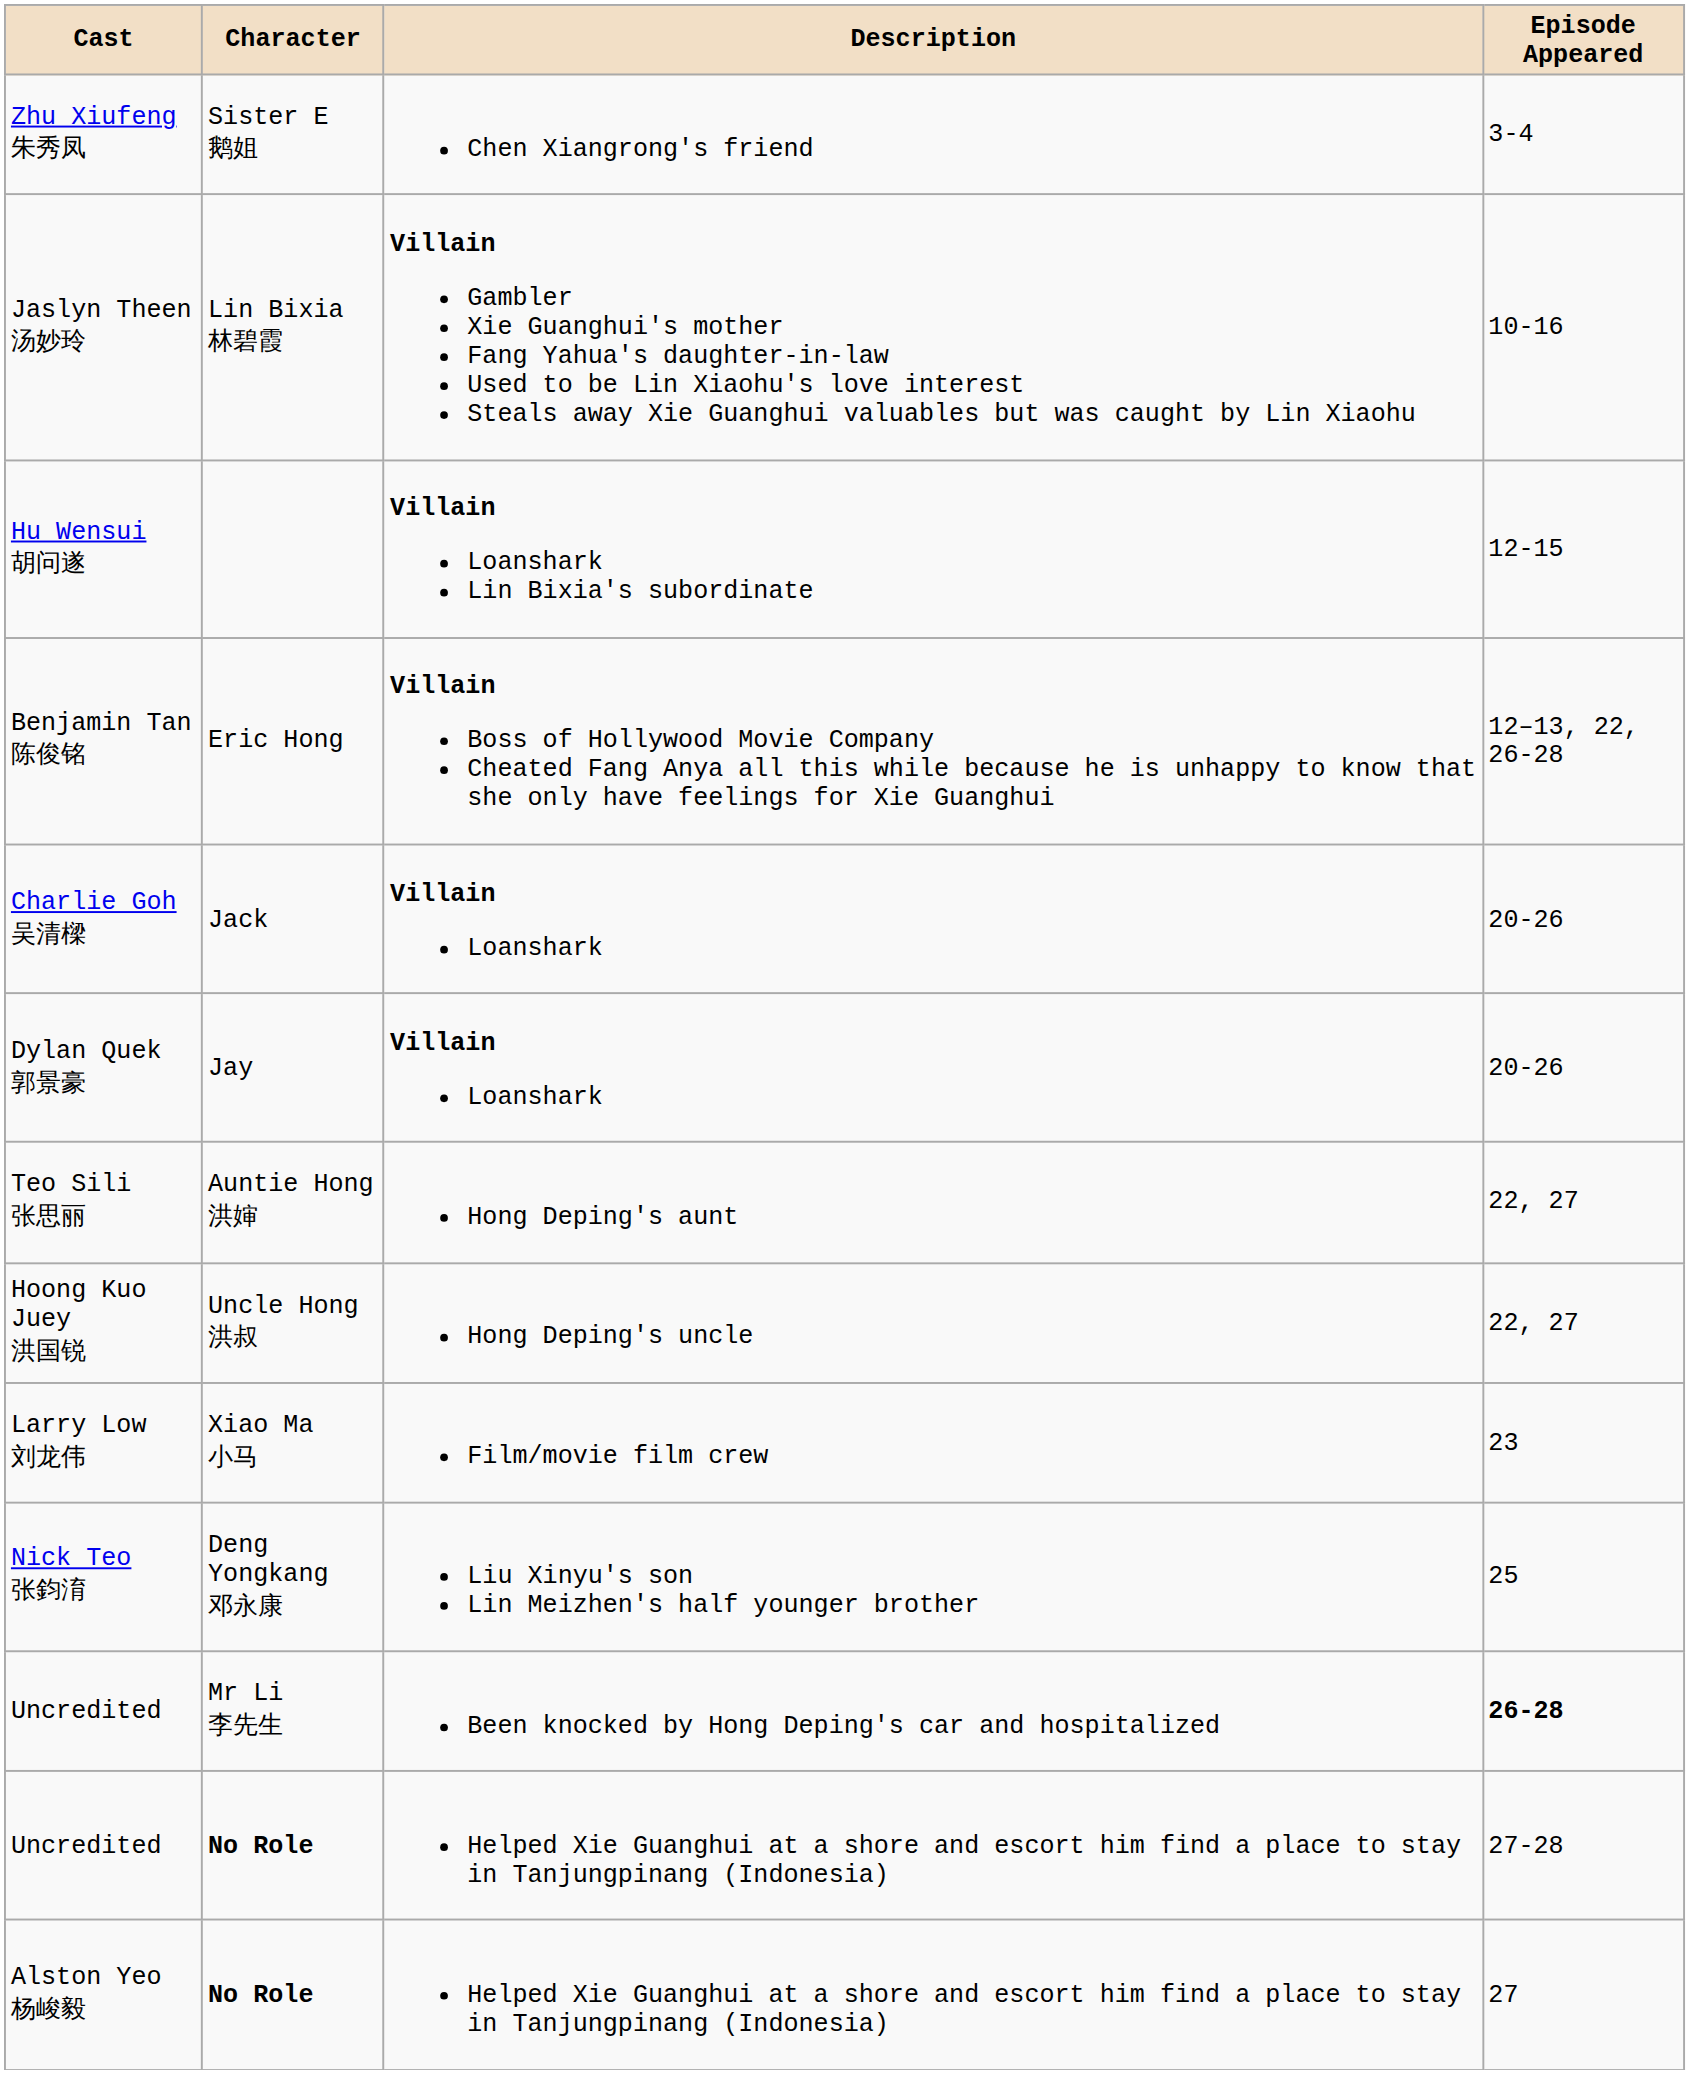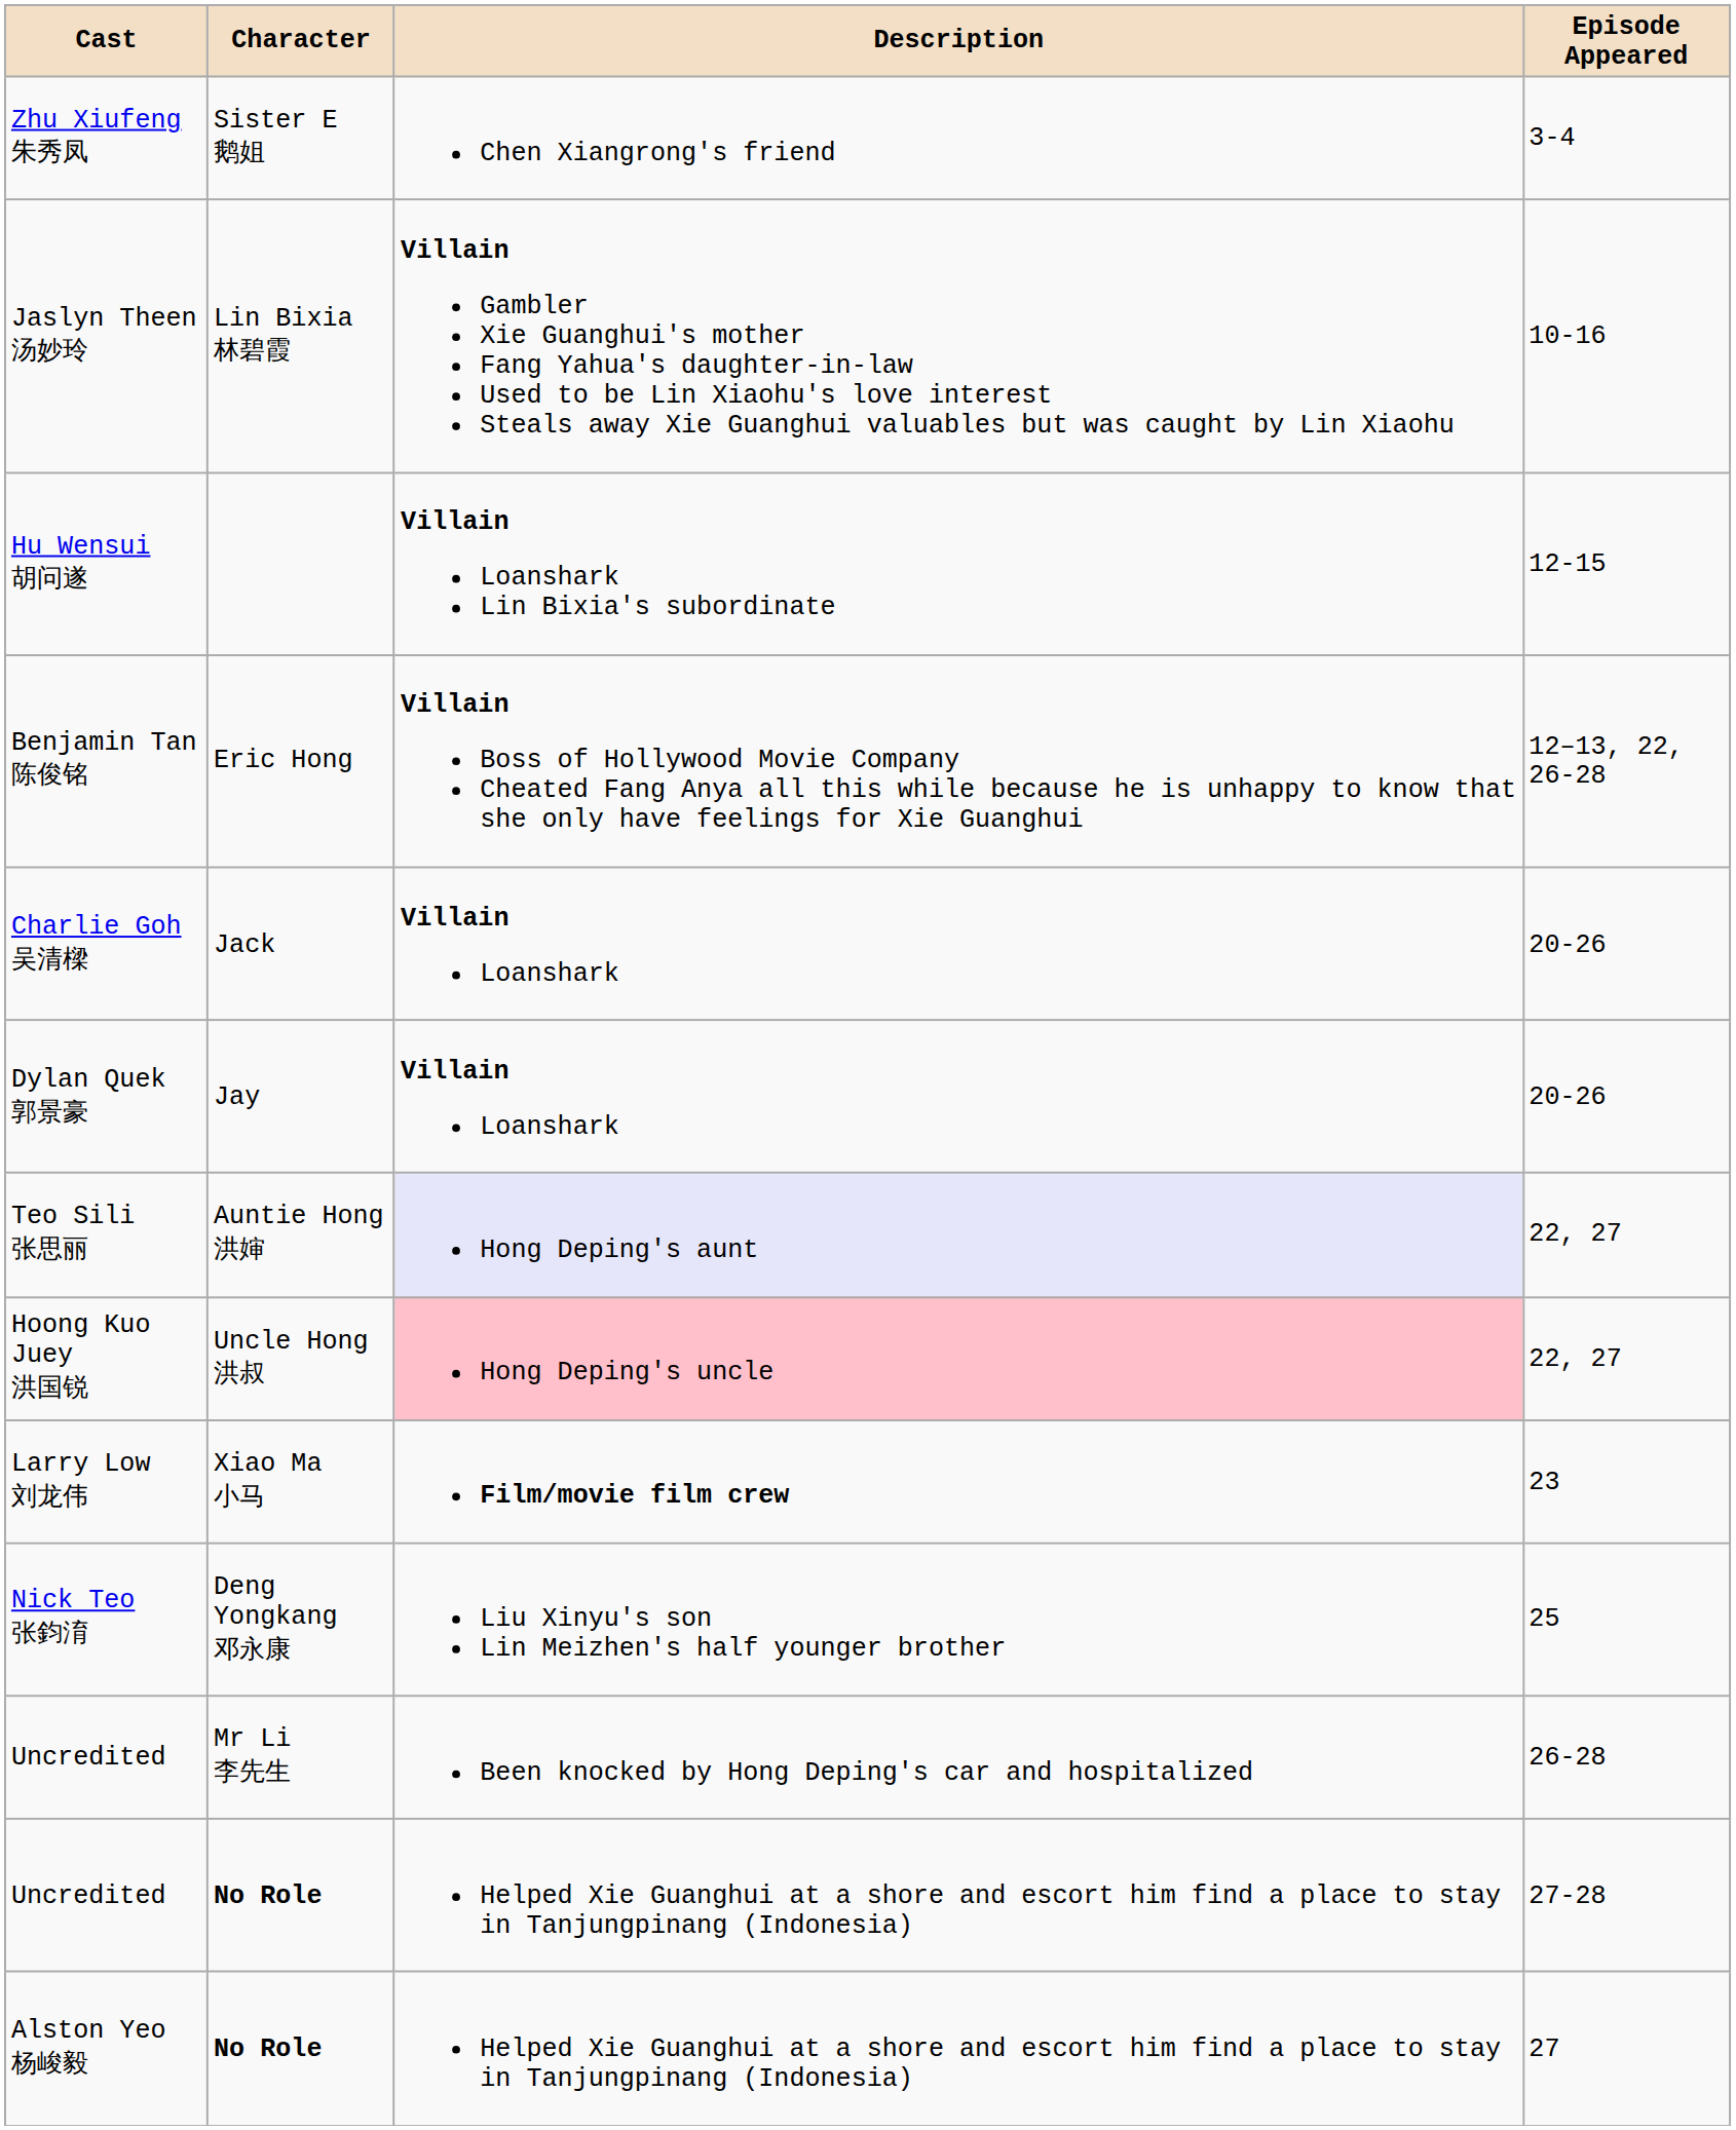Teo Sili 张思丽 | Description: no background -> lavender background
Hoong Kuo Juey 洪国锐 | Description: no background -> pink background
Larry Low 刘龙伟 | Description: normal -> bold
Uncredited / Mr Li 李先生 | Episode Appeared: bold -> normal
